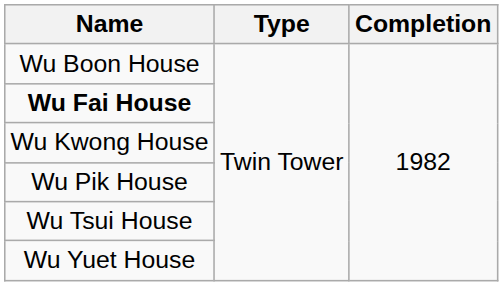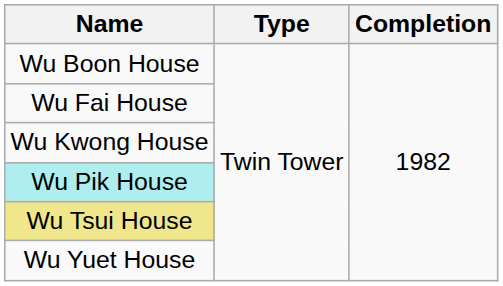Wu Fai House | Name: bold -> normal
Wu Pik House | Name: no background -> paleturquoise background
Wu Tsui House | Name: no background -> khaki background
